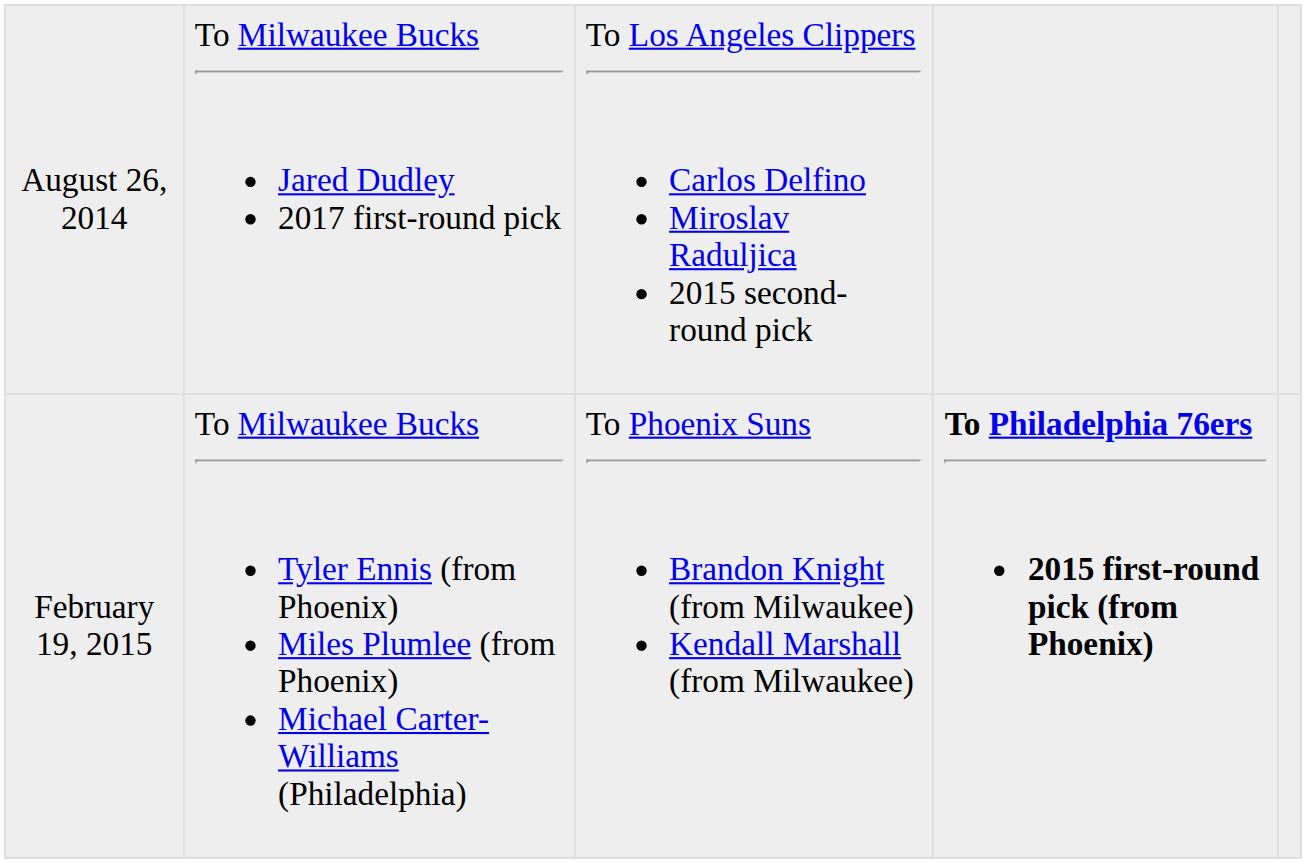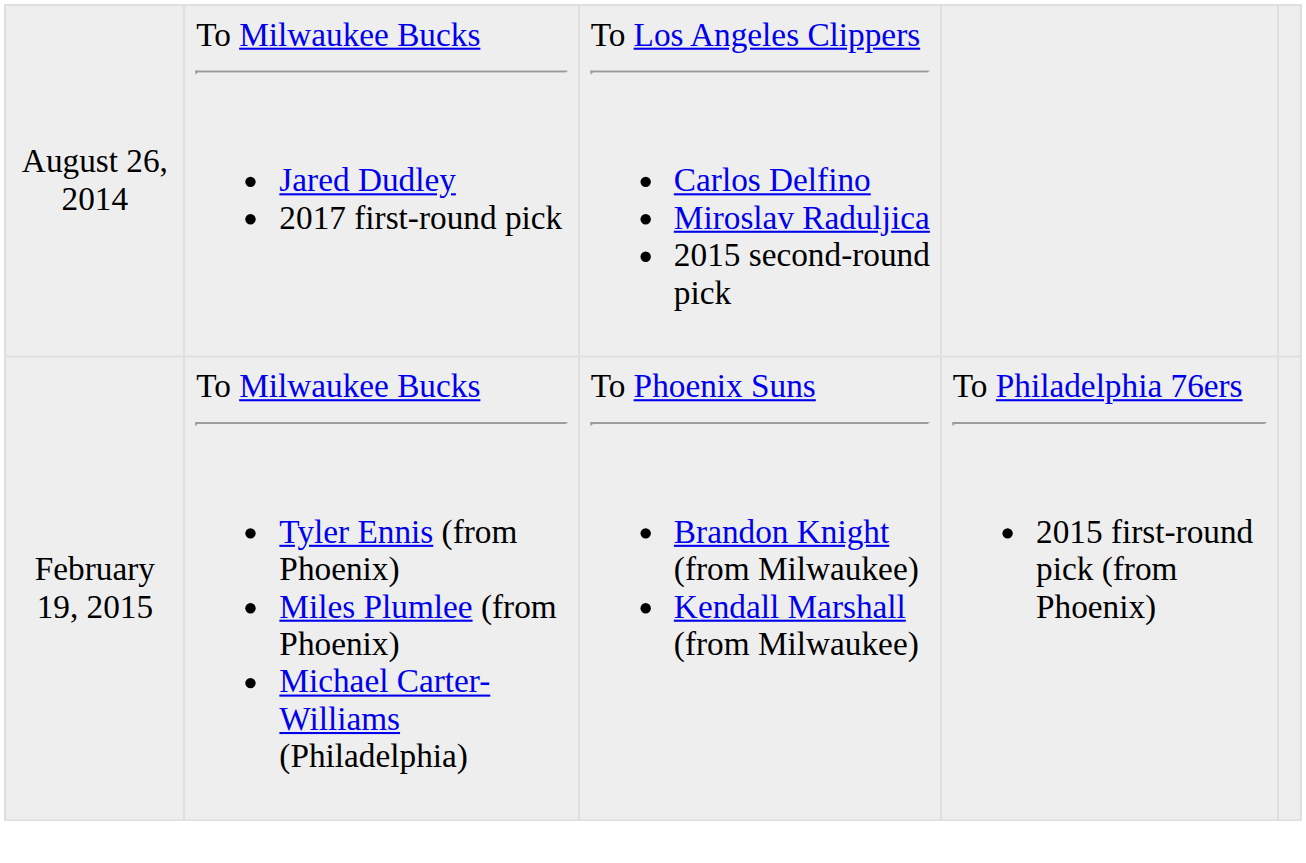February 19, 2015 | column 4: bold -> normal
